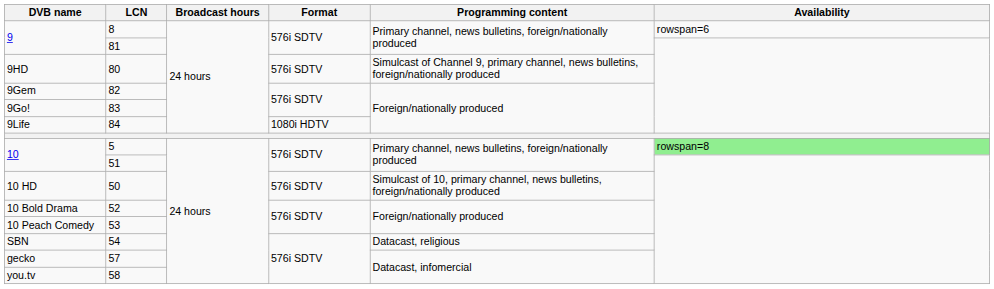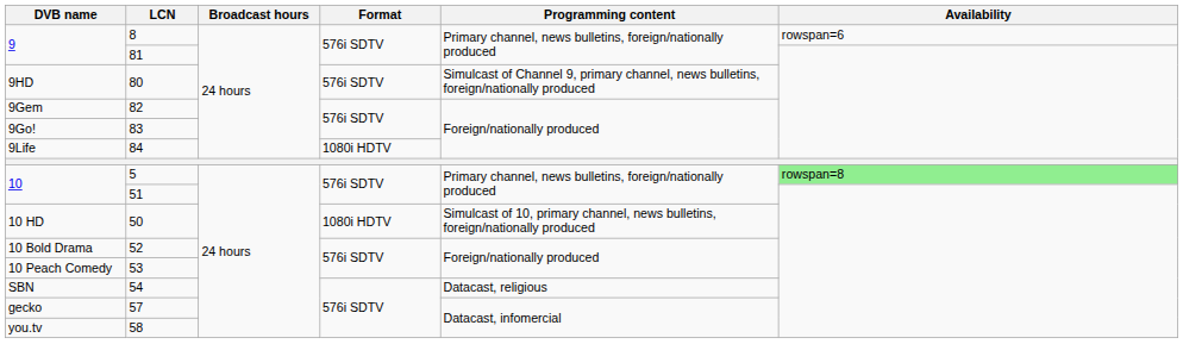50 | Format: 576i SDTV -> 1080i HDTV
